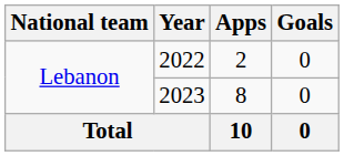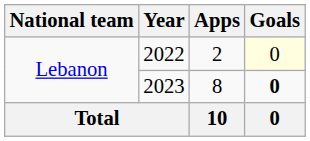2022 | Goals: no background -> lightyellow background
2023 | Goals: normal -> bold
